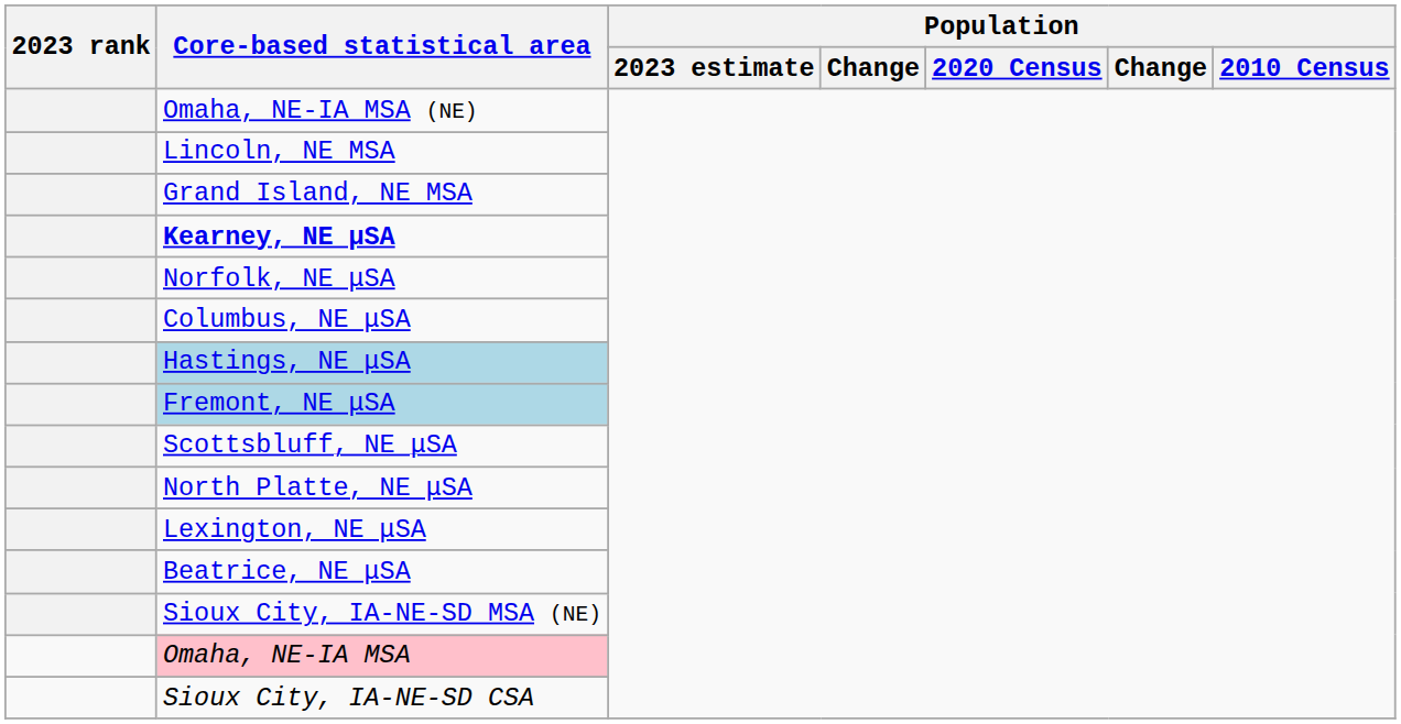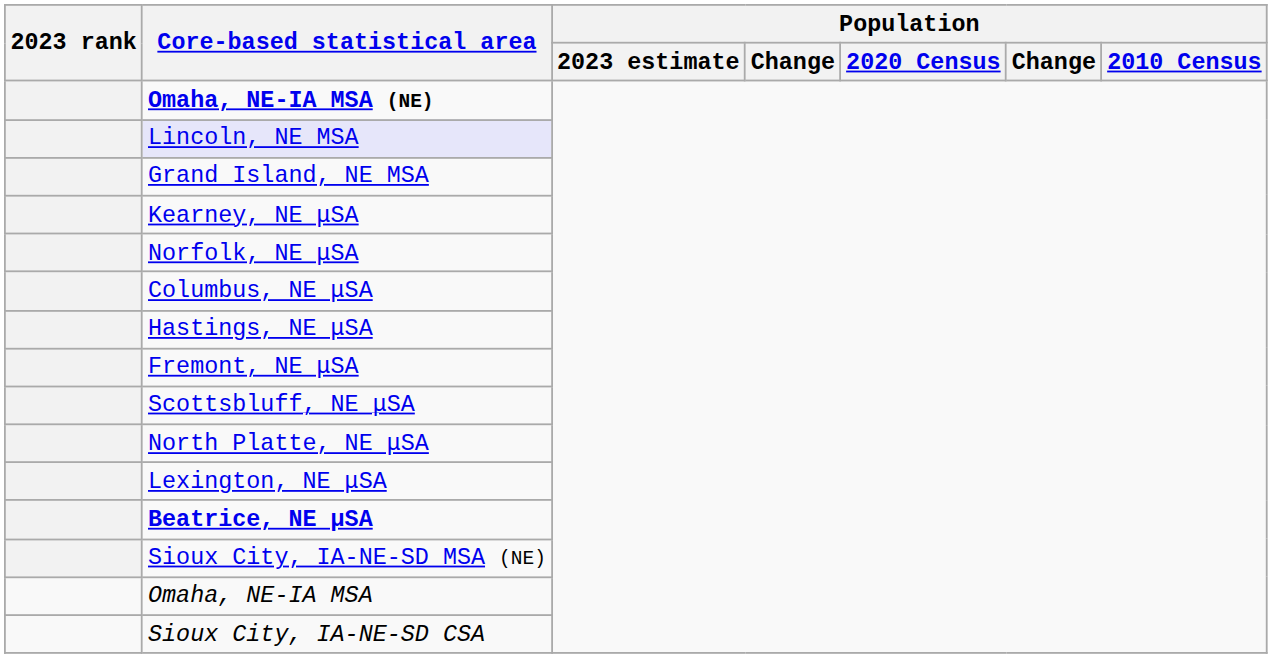Omaha, NE-IA MSA (NE) | Core-based statistical area: normal -> bold
Lincoln, NE MSA | Core-based statistical area: no background -> lavender background
Kearney, NE μSA | Core-based statistical area: bold -> normal
Hastings, NE μSA | Core-based statistical area: lightblue background -> no background
Fremont, NE μSA | Core-based statistical area: lightblue background -> no background
Beatrice, NE μSA | Core-based statistical area: normal -> bold
Omaha, NE-IA MSA | Core-based statistical area: pink background -> no background
